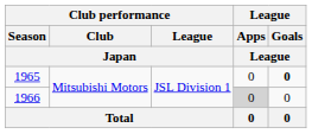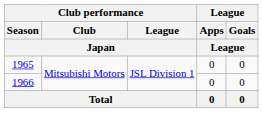1965 | League / Goals / League: bold -> normal
1966 | League / Apps / League: lightgrey background -> no background
